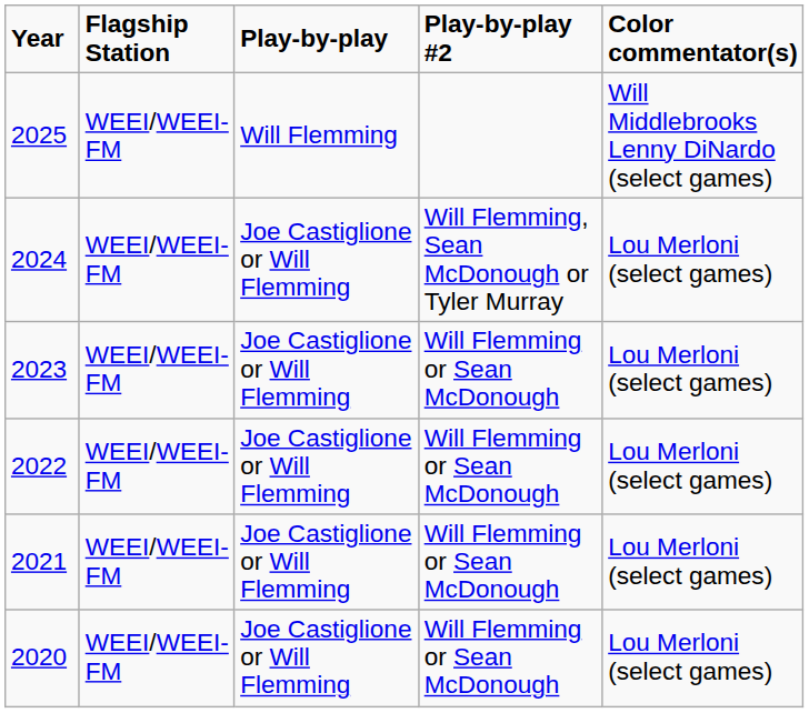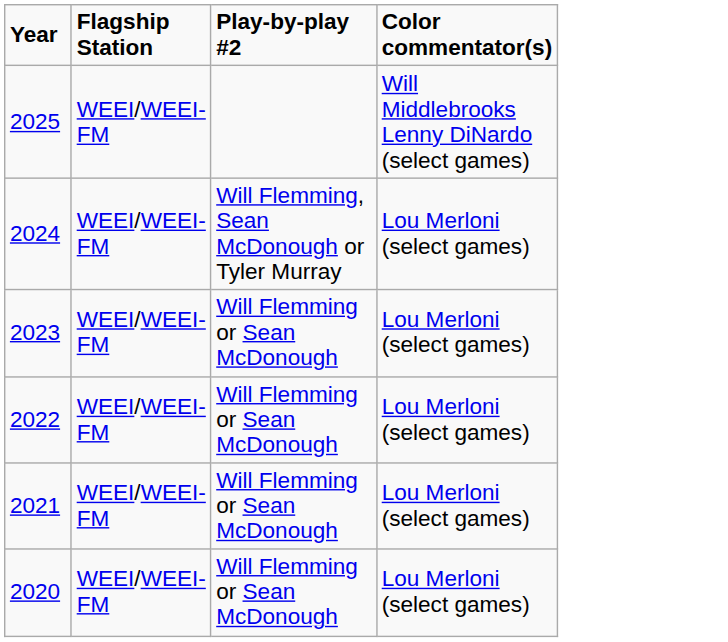- column: Play-by-play | Will Flemming | Joe Castiglione or Will Flemming | Joe Castiglione or Will Flemming | Joe Castiglione or Will Flemming | Joe Castiglione or Will Flemming | Joe Castiglione or Will Flemming
